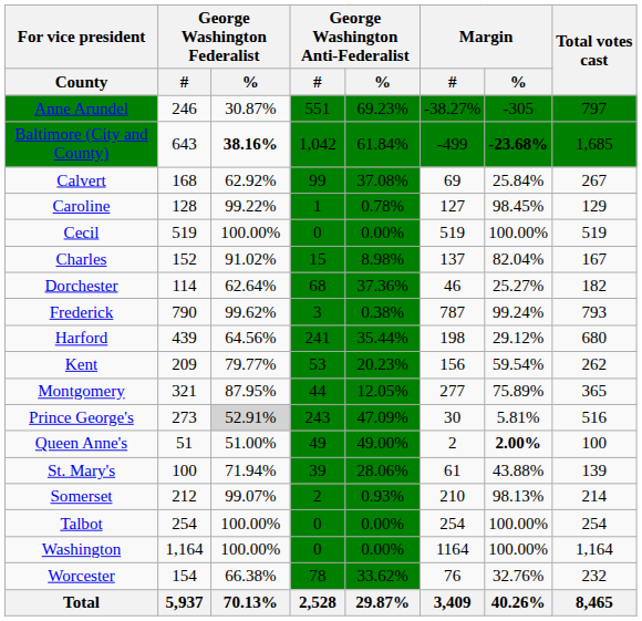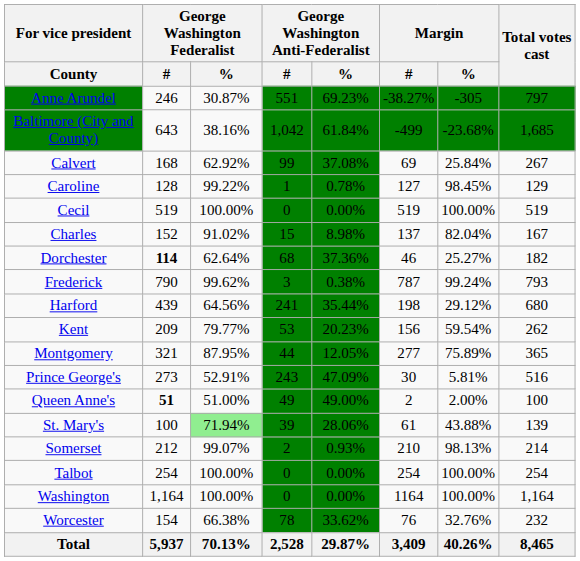Baltimore (City and County) | George Washington Federalist / %: bold -> normal
Baltimore (City and County) | Margin / %: bold -> normal
Dorchester | George Washington Federalist / #: normal -> bold
Prince George's | George Washington Federalist / %: lightgrey background -> no background
Queen Anne's | George Washington Federalist / #: normal -> bold
Queen Anne's | Margin / %: bold -> normal
St. Mary's | George Washington Federalist / %: no background -> lightgreen background
